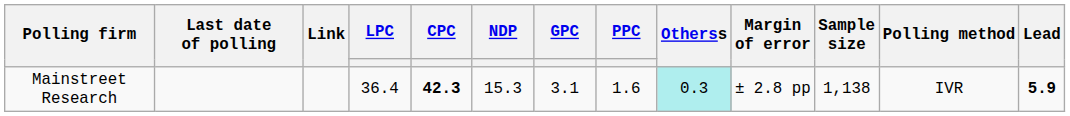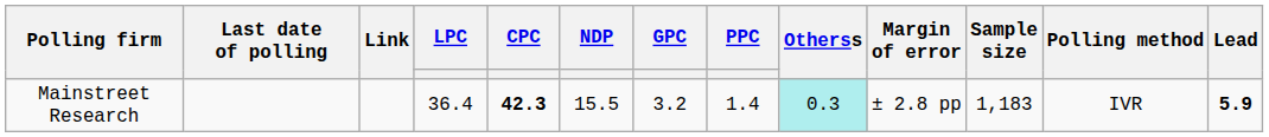Mainstreet Research | NDP: 15.3 -> 15.5
Mainstreet Research | GPC: 3.1 -> 3.2
Mainstreet Research | PPC: 1.6 -> 1.4
Mainstreet Research | Sample size: 1,138 -> 1,183
